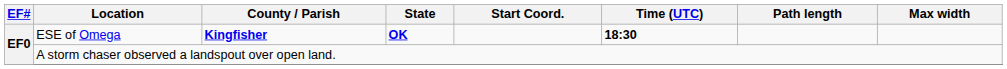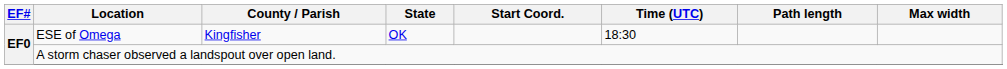ESE of Omega | County / Parish: bold -> normal
ESE of Omega | State: bold -> normal
ESE of Omega | Time (UTC): bold -> normal
